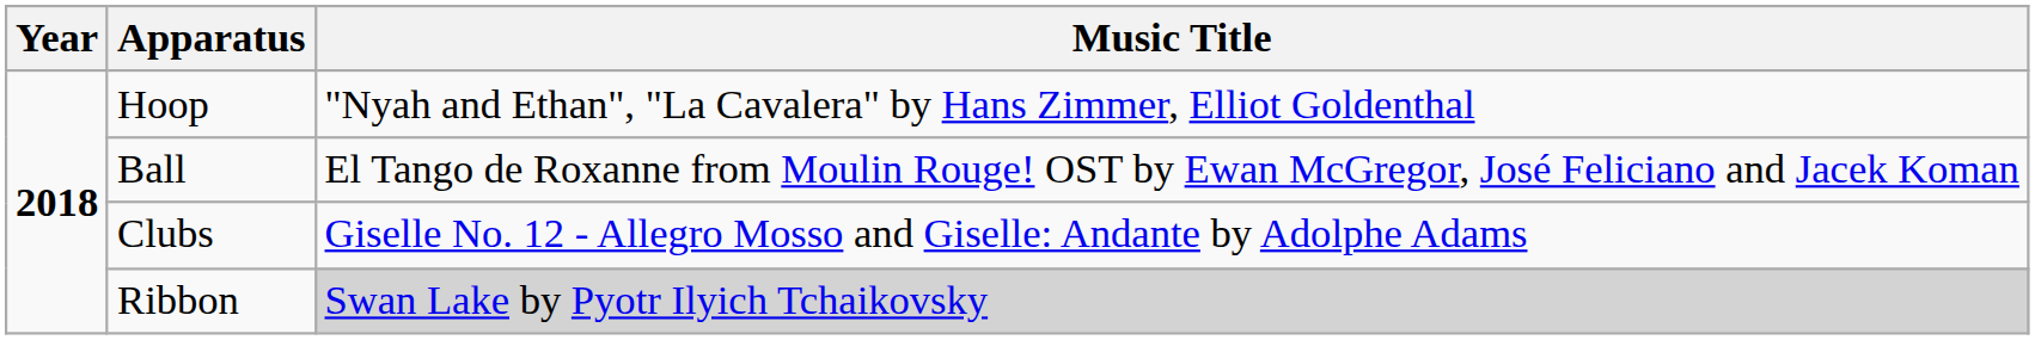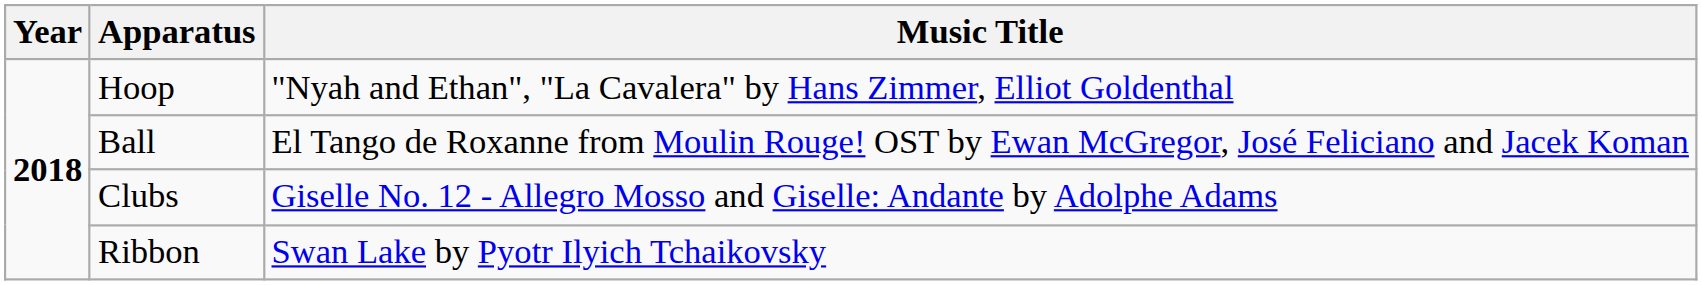Ribbon | Music Title: lightgrey background -> no background
